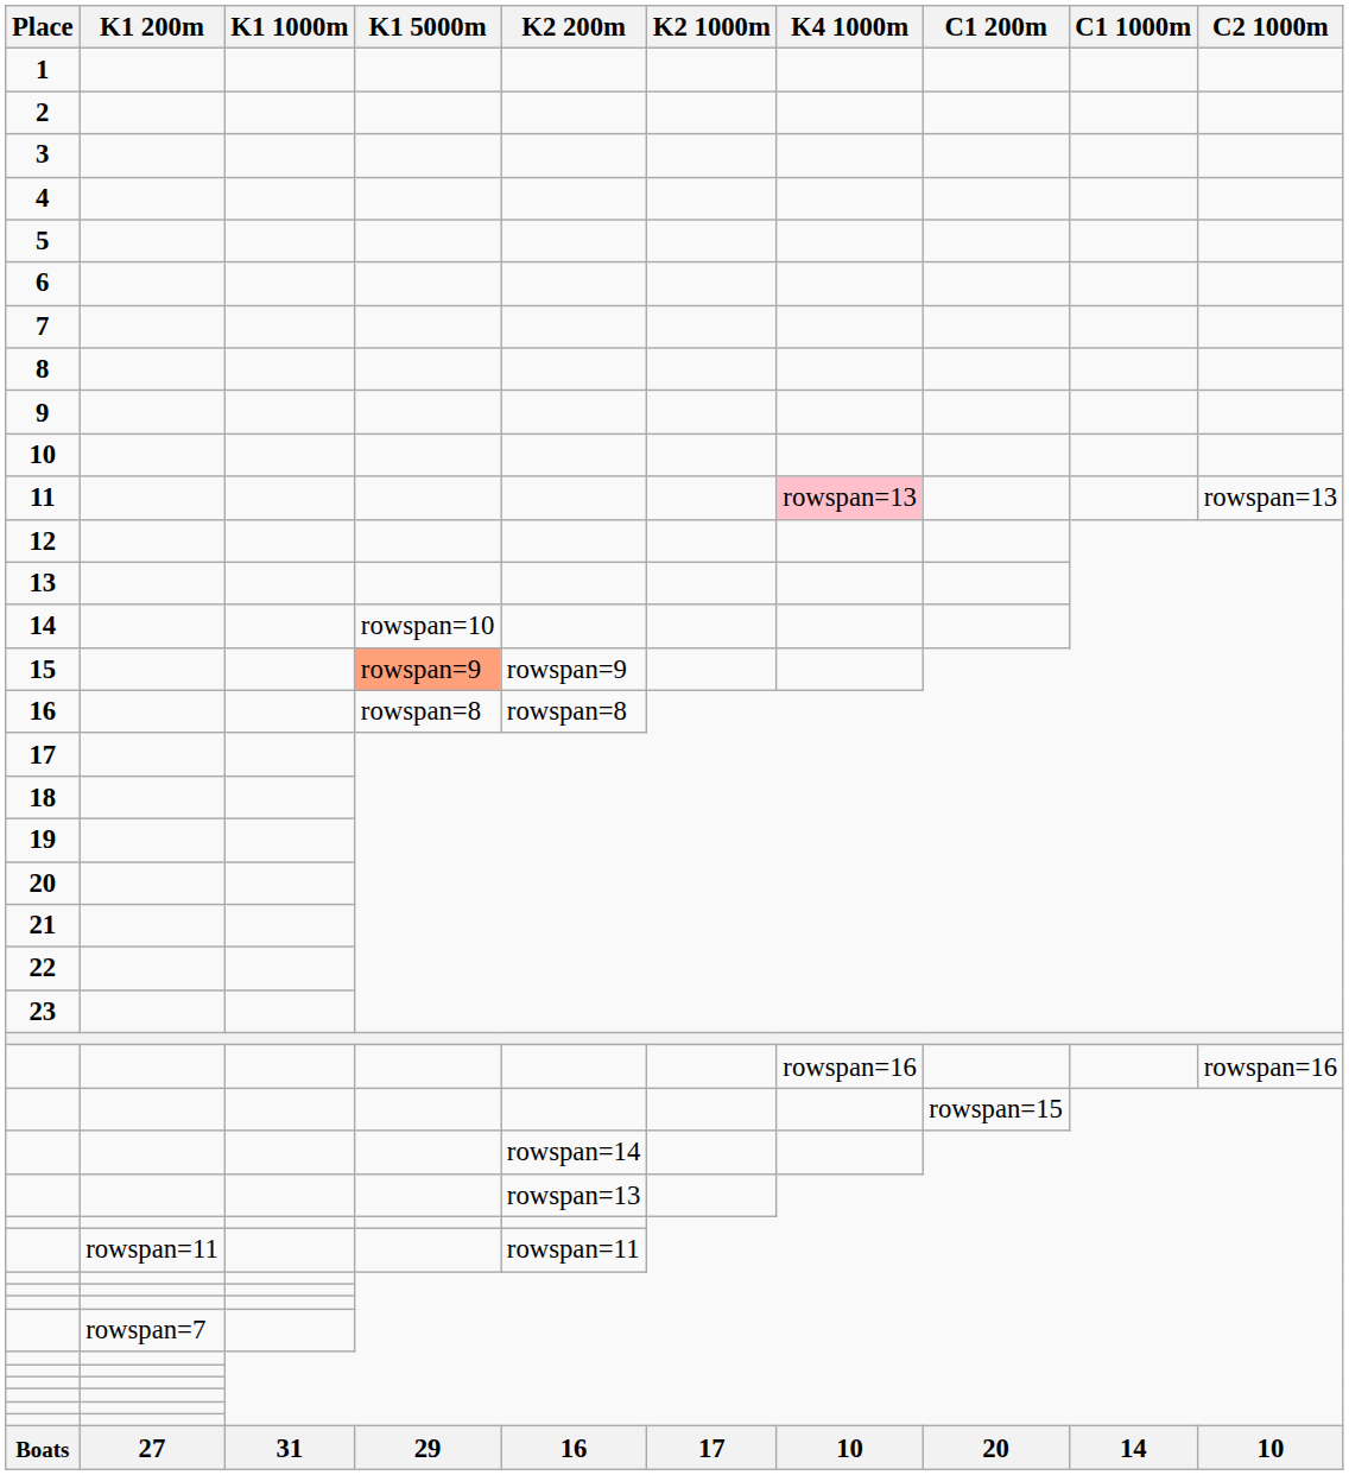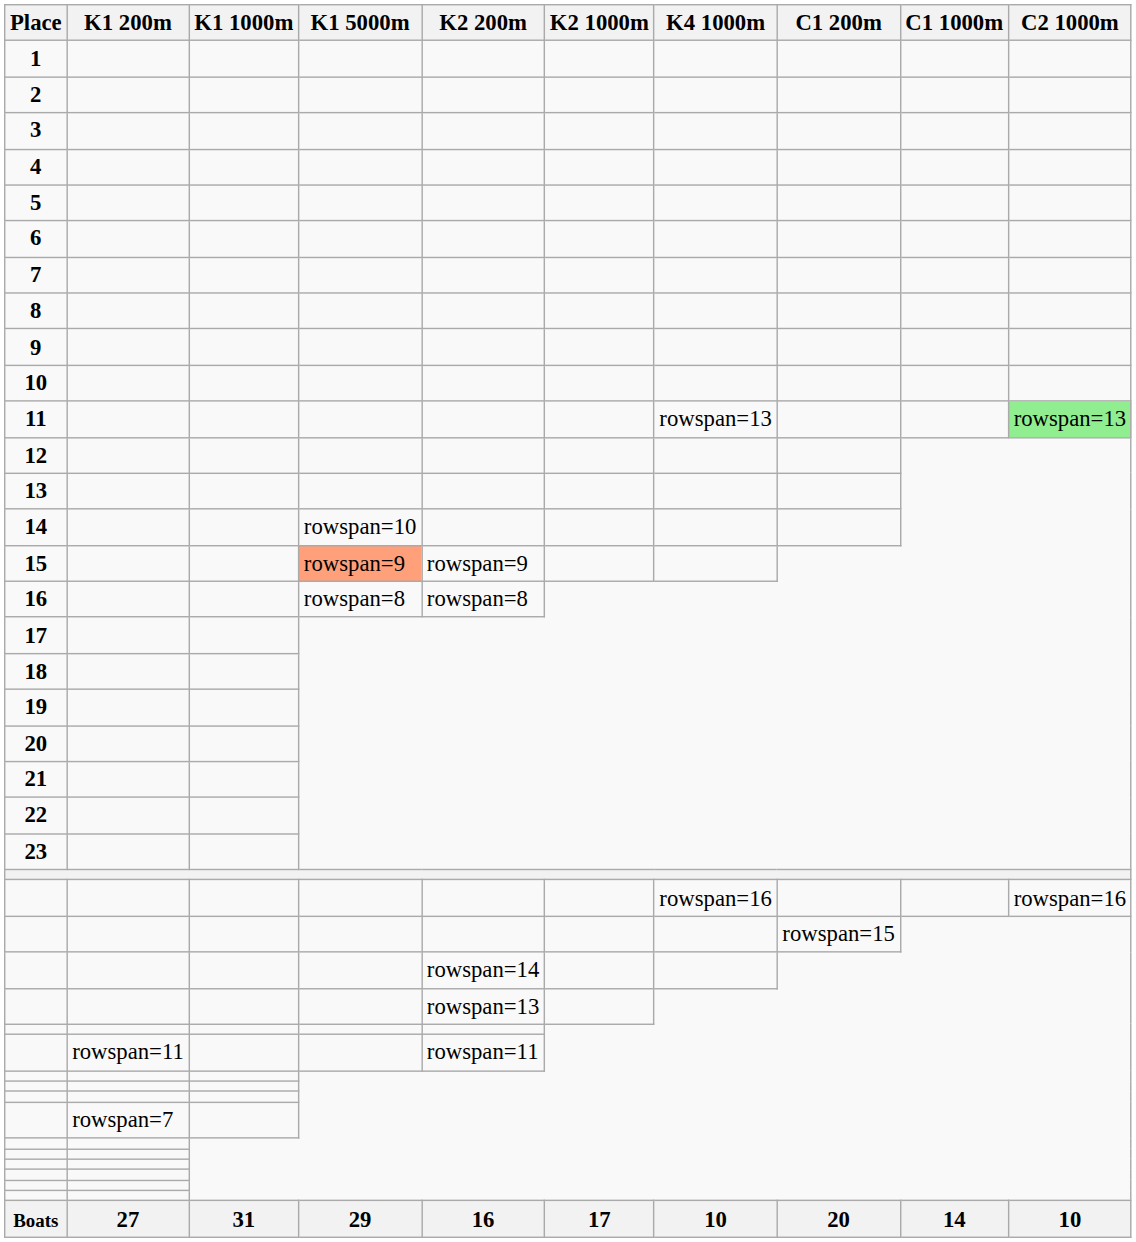11 | K4 1000m: pink background -> no background
11 | C2 1000m: no background -> lightgreen background
